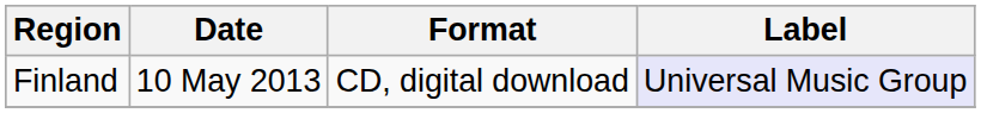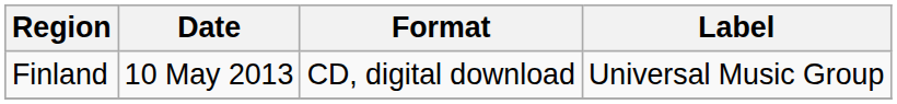Finland | Label: lavender background -> no background
